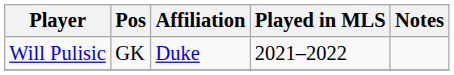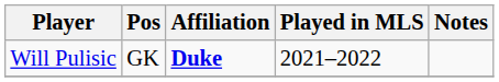Will Pulisic | Affiliation: normal -> bold
